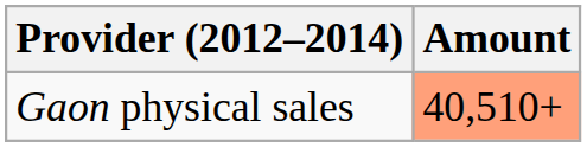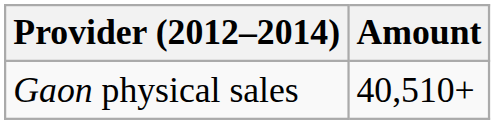Gaon physical sales | Amount: lightsalmon background -> no background
